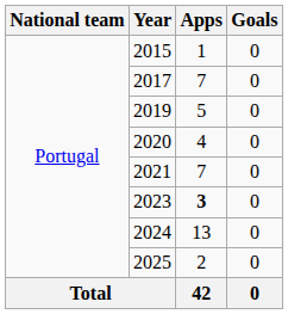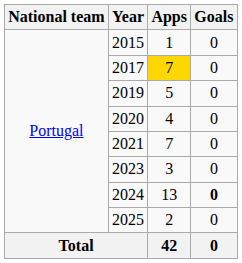2017 | Apps: no background -> gold background
2023 | Apps: bold -> normal
2024 | Goals: normal -> bold
